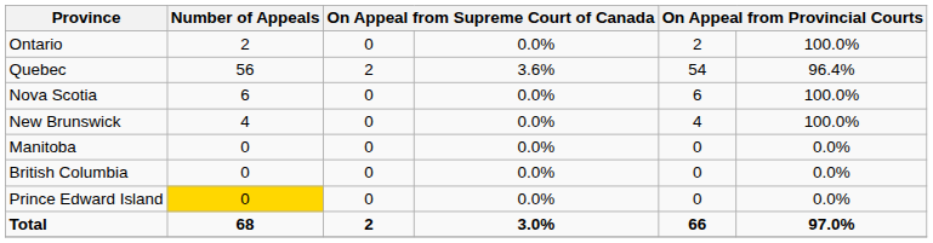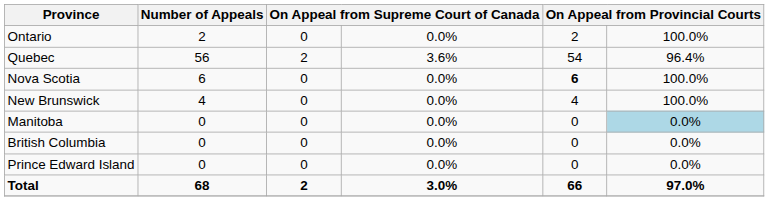Nova Scotia | column 5: normal -> bold
Manitoba | column 6: no background -> lightblue background
Prince Edward Island | Number of Appeals: gold background -> no background
